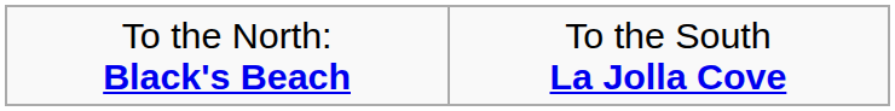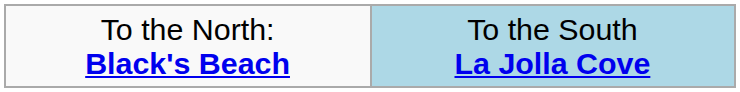To the North: Black's Beach | column 2: no background -> lightblue background
